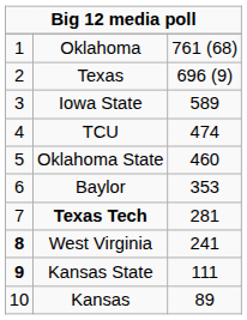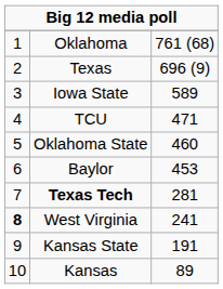TCU | column 3: 474 -> 471
Baylor | column 3: 353 -> 453
Kansas State | column 1: bold -> normal
Kansas State | column 3: 111 -> 191
